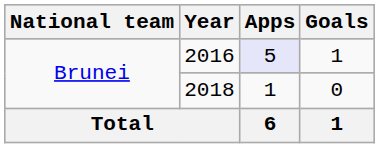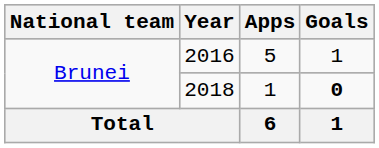2016 | Apps: lavender background -> no background
2018 | Goals: normal -> bold
